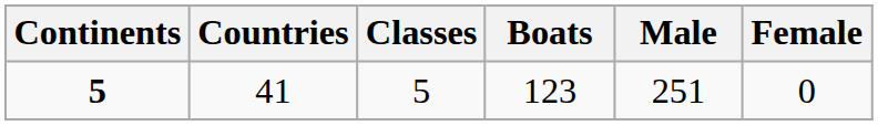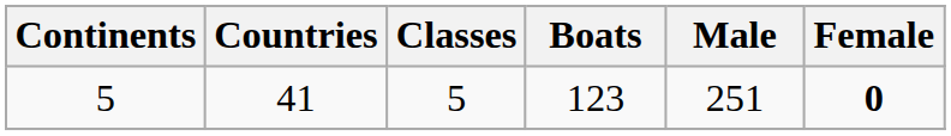row 2 | Continents: bold -> normal
row 2 | Female: normal -> bold
